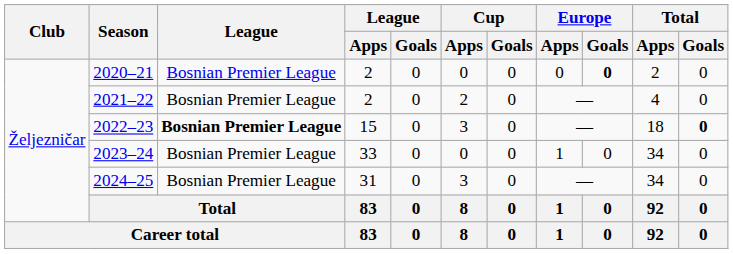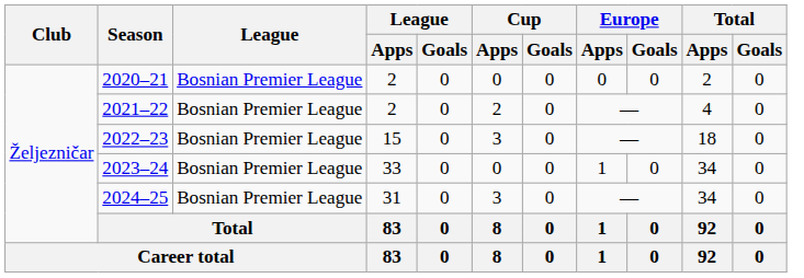2020–21 | Europe / Goals: bold -> normal
2022–23 | League: bold -> normal
2022–23 | Total / Goals: bold -> normal
